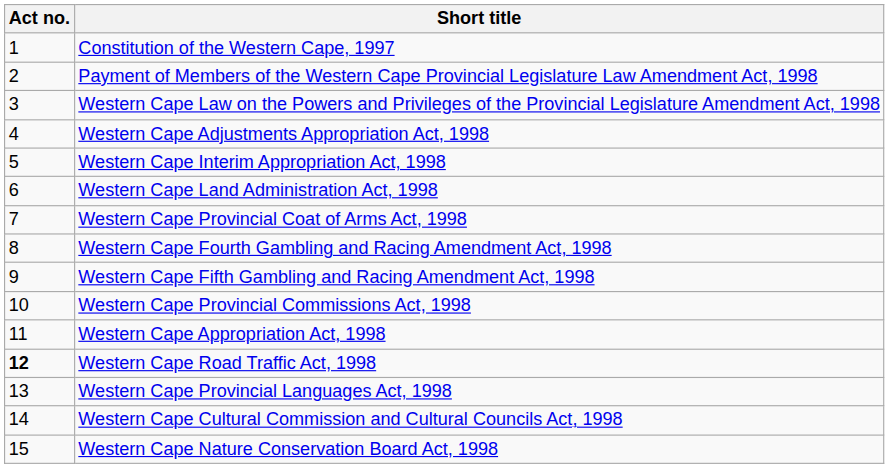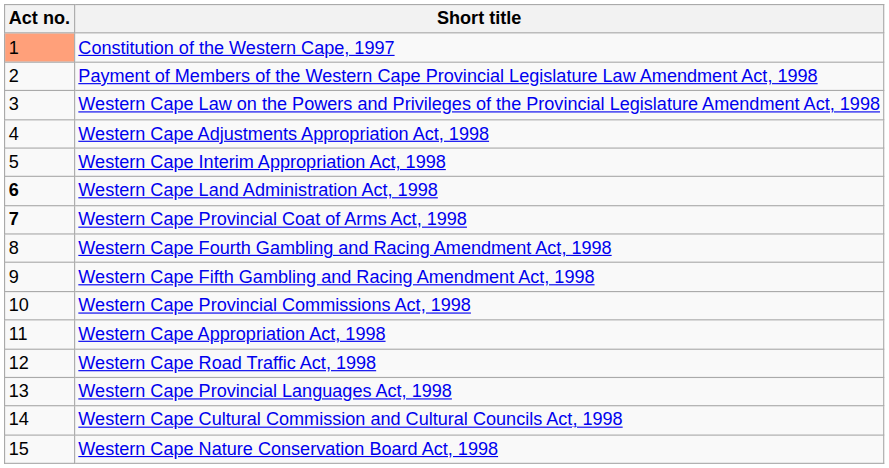Constitution of the Western Cape, 1997 | Act no.: no background -> lightsalmon background
Western Cape Land Administration Act, 1998 | Act no.: normal -> bold
Western Cape Provincial Coat of Arms Act, 1998 | Act no.: normal -> bold
Western Cape Road Traffic Act, 1998 | Act no.: bold -> normal
